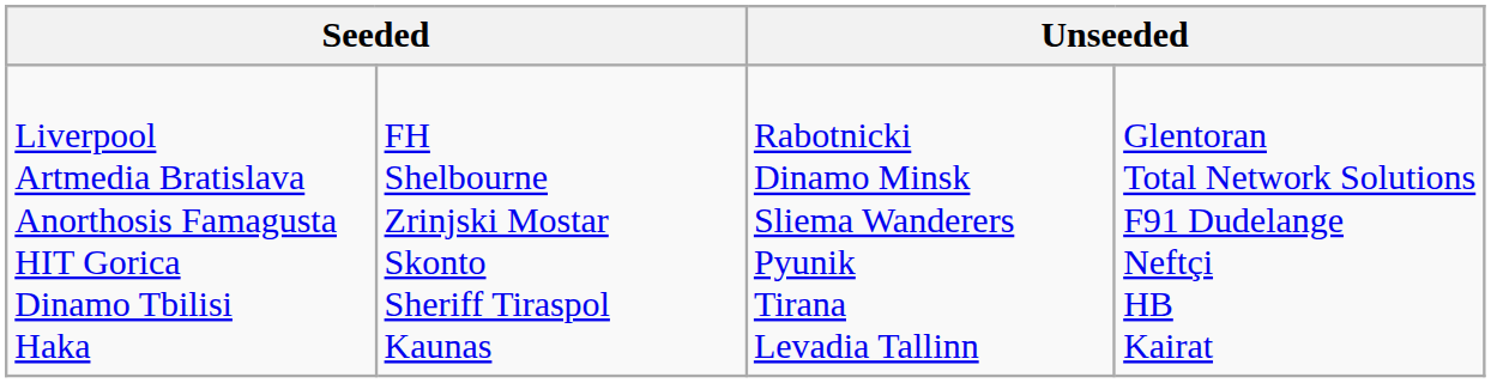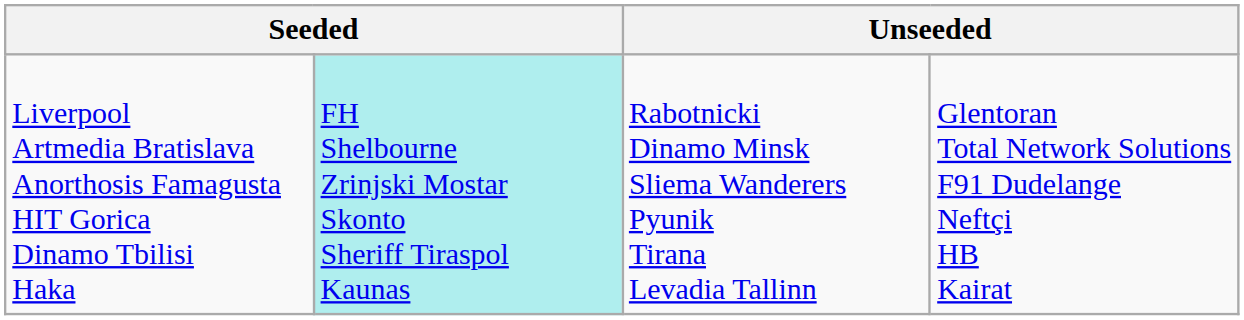row 2 | column 2: no background -> paleturquoise background
